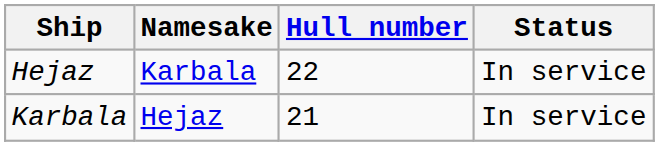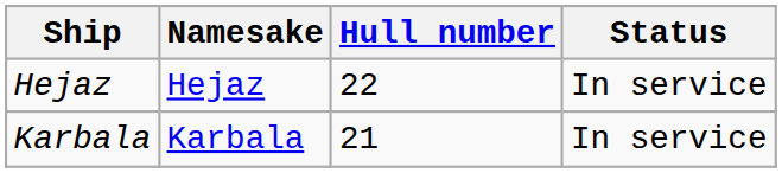row 2 | Namesake: Karbala -> Hejaz
row 3 | Namesake: Hejaz -> Karbala
